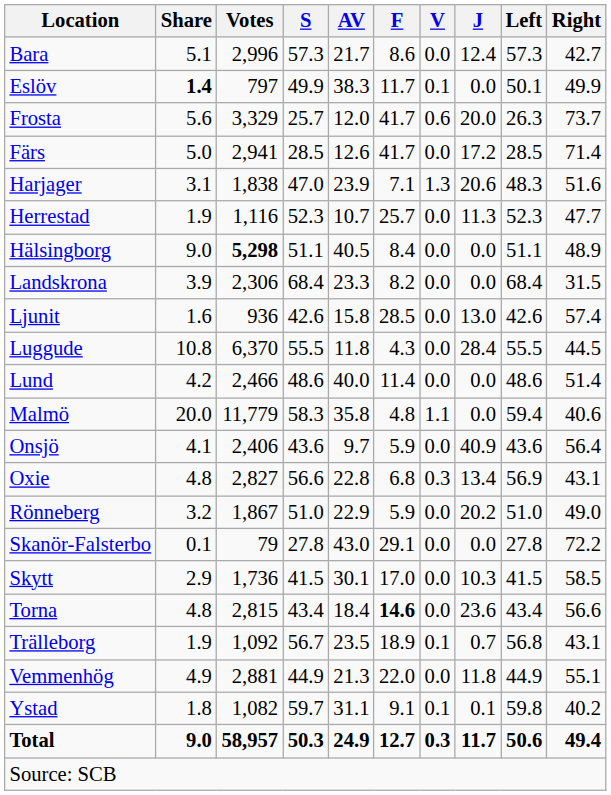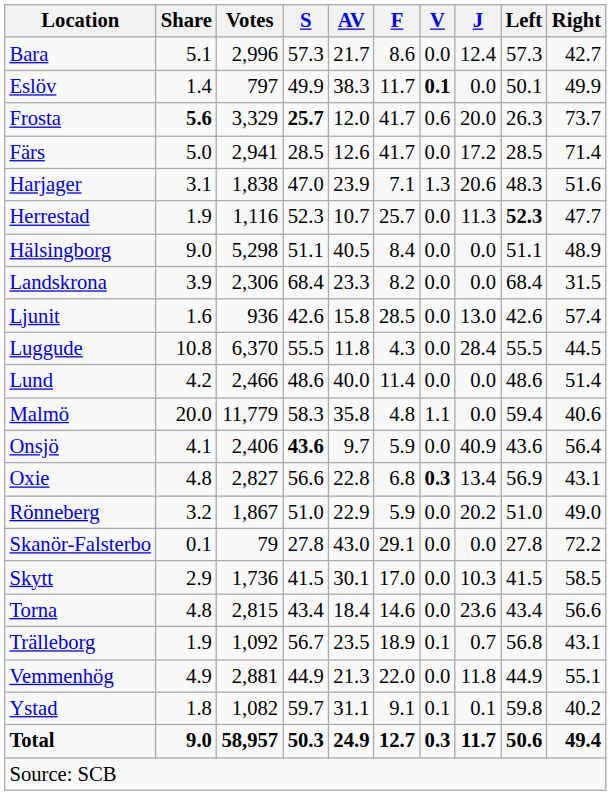Eslöv | Share: bold -> normal
Eslöv | V: normal -> bold
Frosta | Share: normal -> bold
Frosta | S: normal -> bold
Herrestad | Left: normal -> bold
Hälsingborg | Votes: bold -> normal
Onsjö | S: normal -> bold
Oxie | V: normal -> bold
Torna | F: bold -> normal
